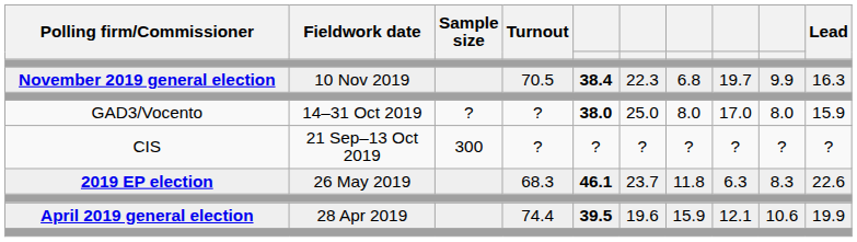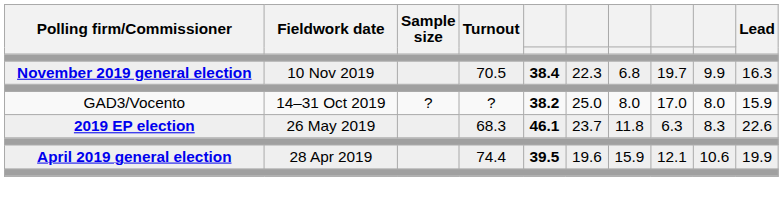GAD3/Vocento | column 5: 38.0 -> 38.2
- row: CIS | 21 Sep–13 Oct 2019 | 300 | ? | ? | ? | ? | ? | ? | ?
